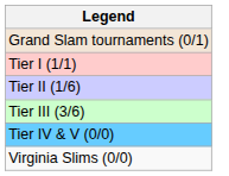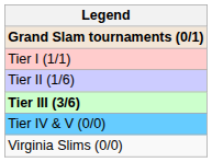row 2 | column 1: normal -> bold
row 5 | column 1: normal -> bold
